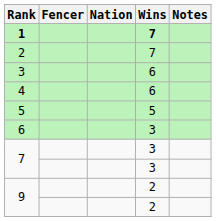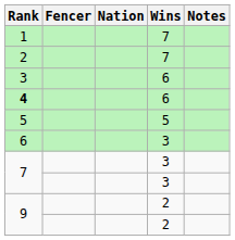1 | Rank: bold -> normal
1 | Wins: bold -> normal
4 | Rank: normal -> bold
